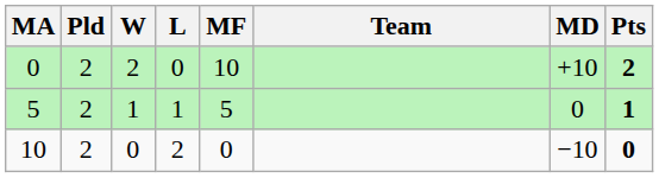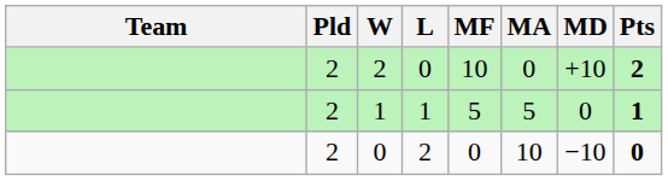columns swapped: Team <-> MA
